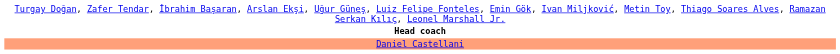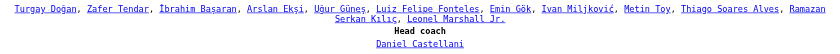row 3 | column 1: lightsalmon background -> no background
